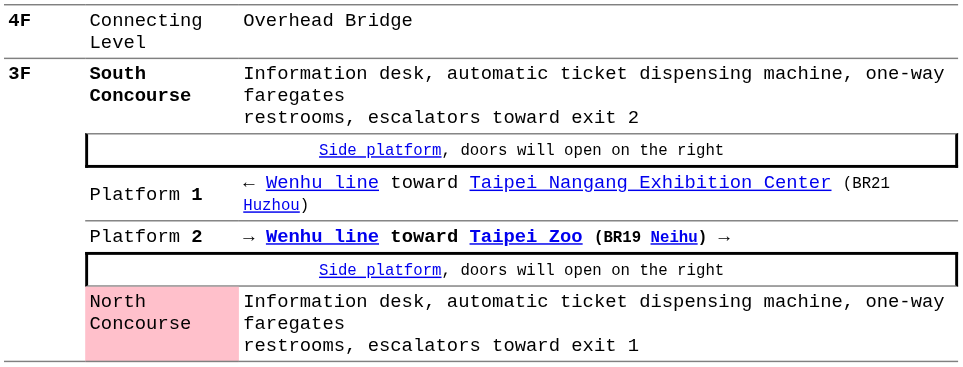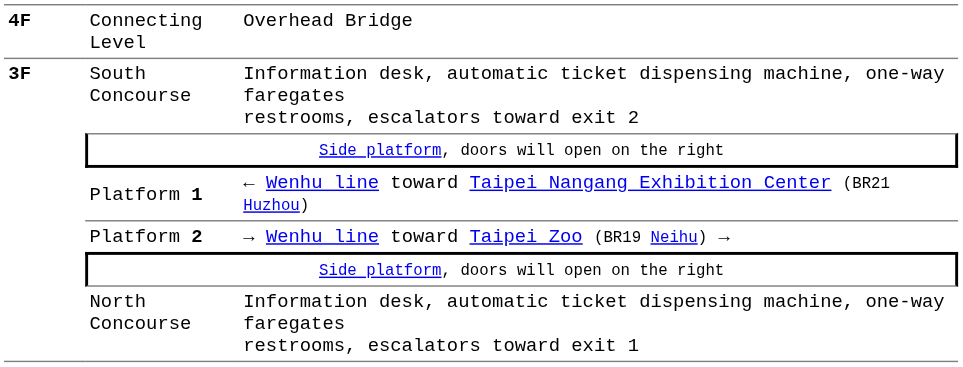South Concourse | column 2: bold -> normal
Platform 2 | column 3: bold -> normal
North Concourse | column 2: pink background -> no background
